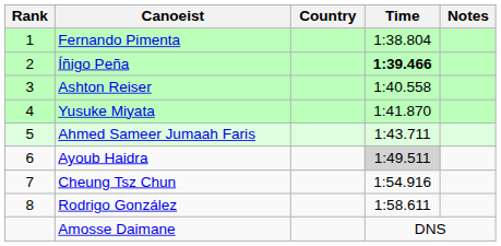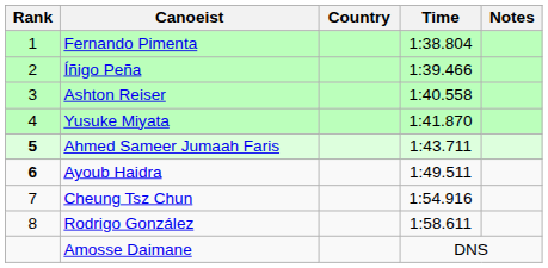Íñigo Peña | Time: bold -> normal
Ahmed Sameer Jumaah Faris | Rank: normal -> bold
Ayoub Haidra | Rank: normal -> bold
Ayoub Haidra | Time: lightgrey background -> no background
